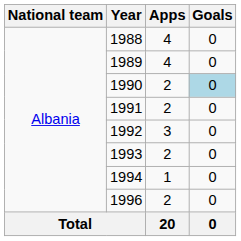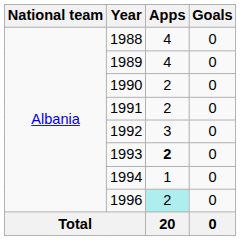1990 | Goals: lightblue background -> no background
1993 | Apps: normal -> bold
1996 | Apps: no background -> paleturquoise background
